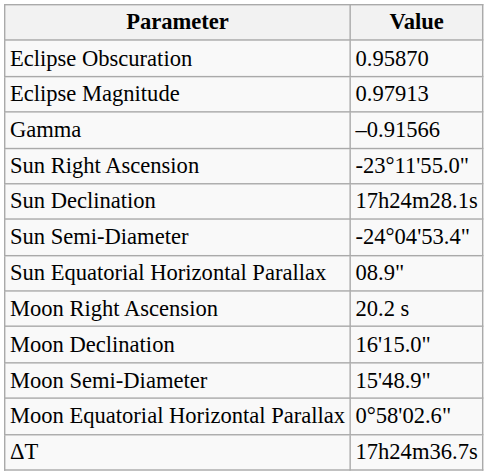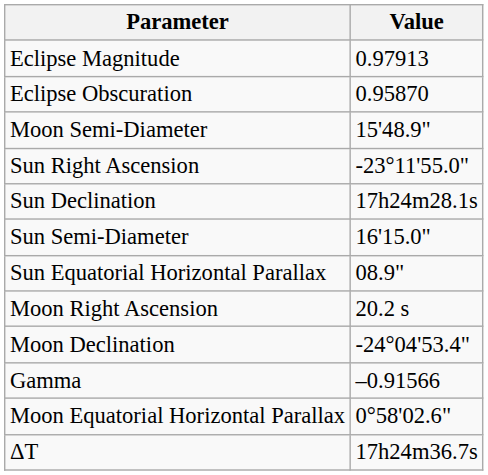rows swapped: Eclipse Magnitude <-> Eclipse Obscuration
rows swapped: Gamma <-> Moon Semi-Diameter
Sun Semi-Diameter | Value: -24°04'53.4" -> 16'15.0"
Moon Declination | Value: 16'15.0" -> -24°04'53.4"
